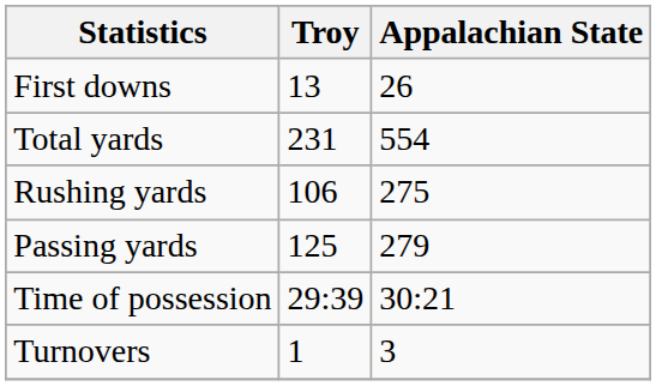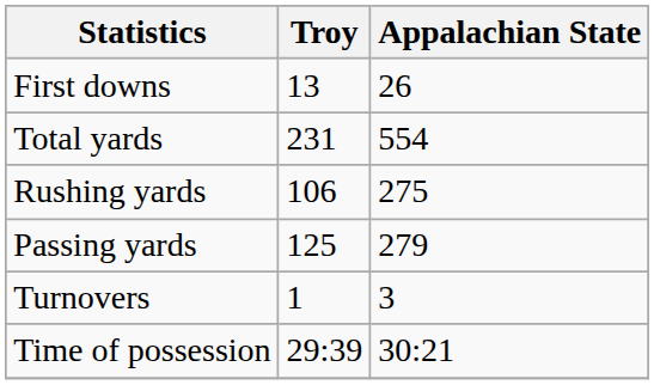rows swapped: Turnovers <-> Time of possession
